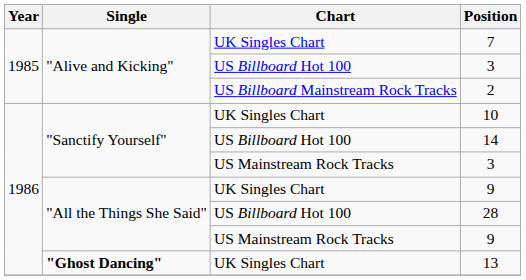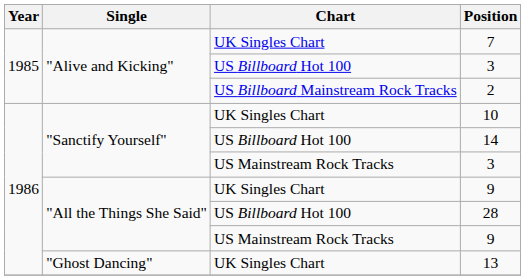13 | Single: bold -> normal
